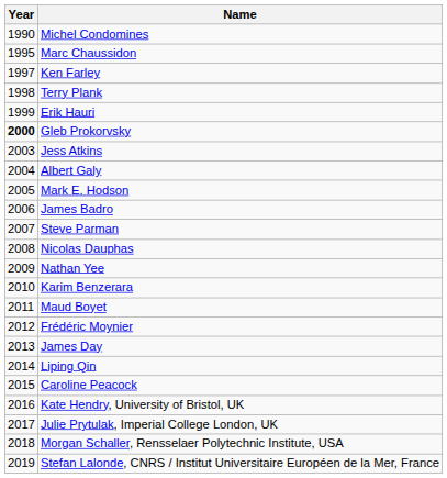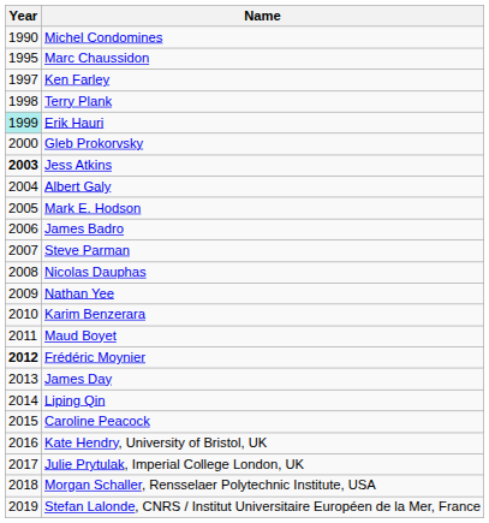Erik Hauri | Year: no background -> paleturquoise background
Gleb Prokorvsky | Year: bold -> normal
Jess Atkins | Year: normal -> bold
Frédéric Moynier | Year: normal -> bold
